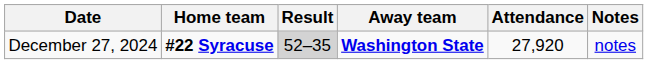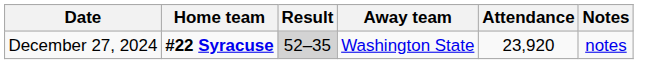December 27, 2024 | Away team: bold -> normal
December 27, 2024 | Attendance: 27,920 -> 23,920
